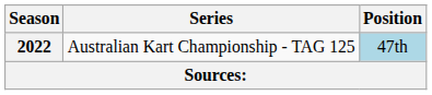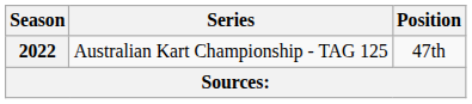2022 | Position: lightblue background -> no background
